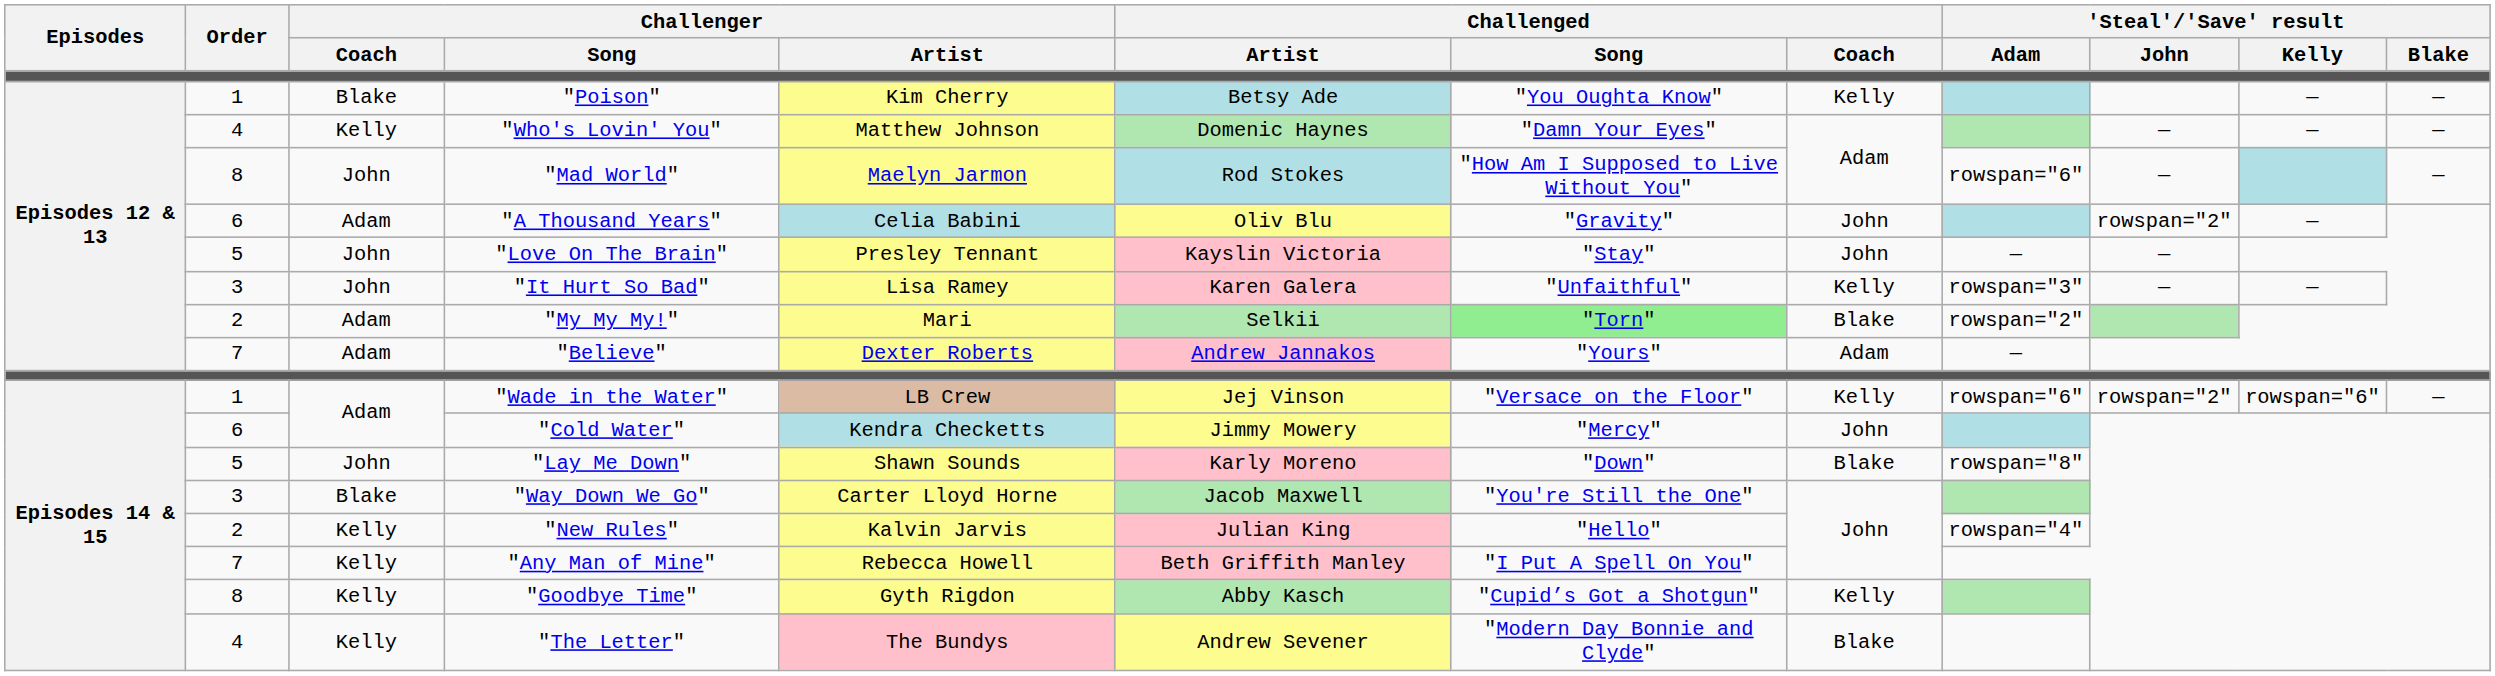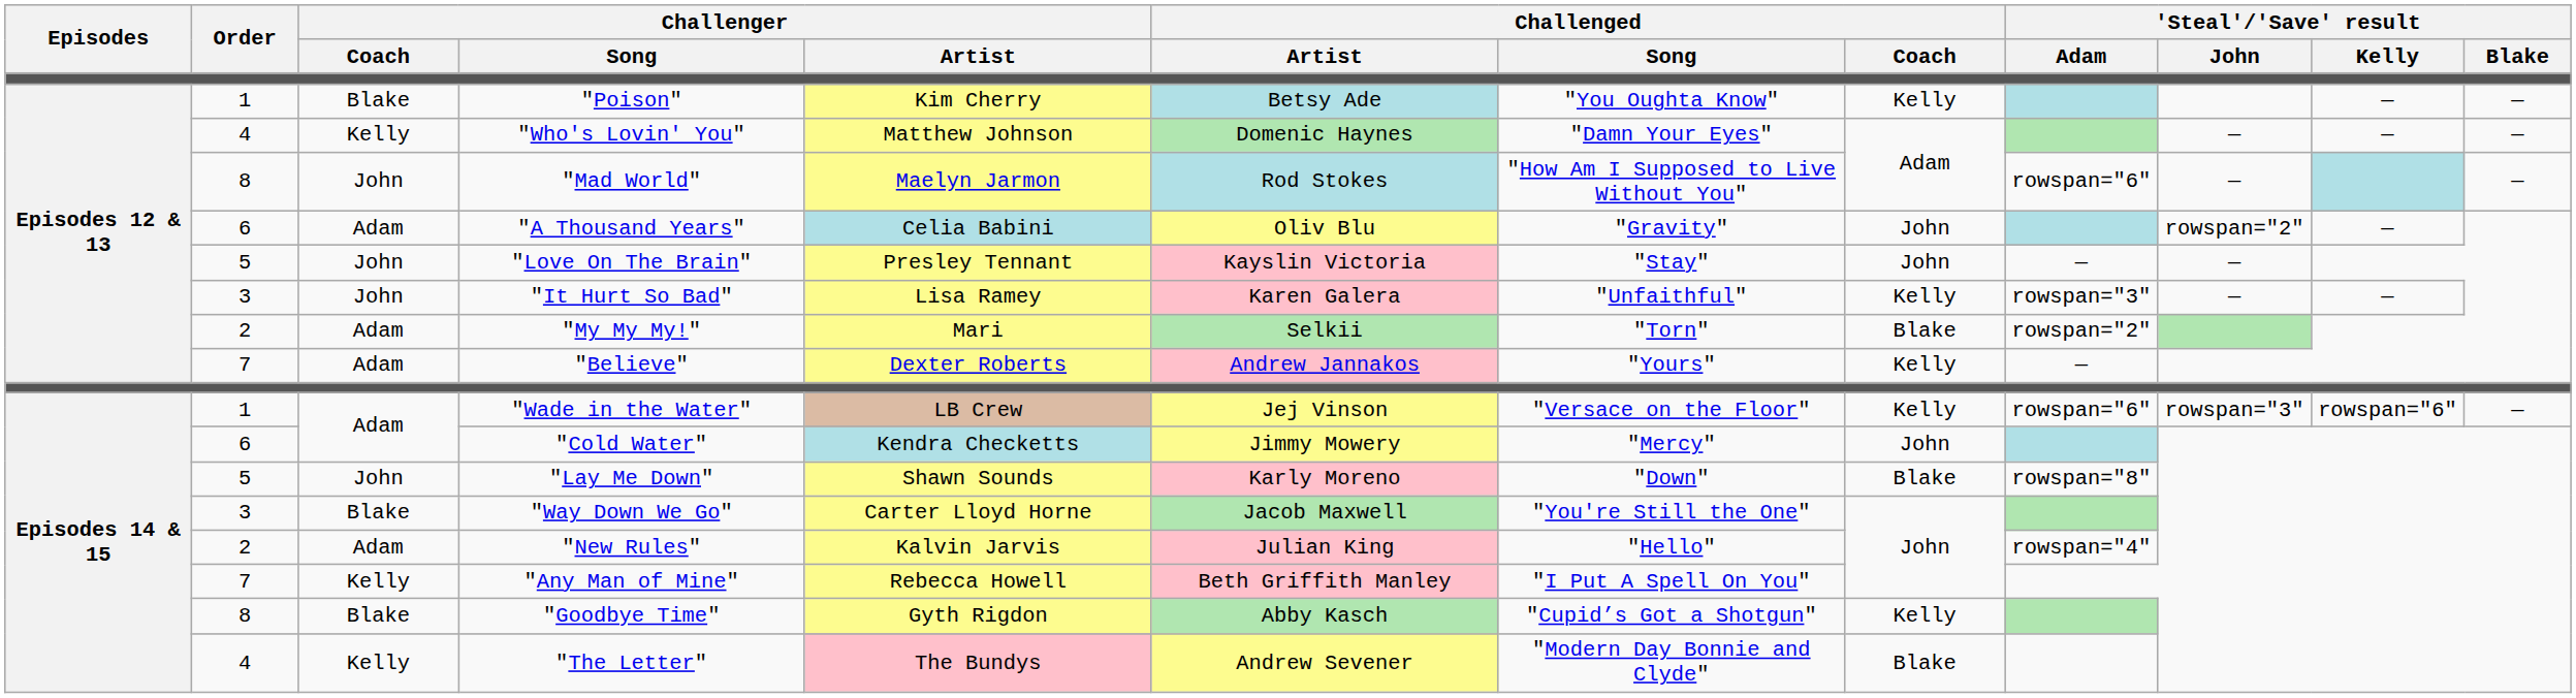"My My My!" | Challenged / Song: lightgreen background -> no background
"Believe" | Challenged / Coach: Adam -> Kelly
"Wade in the Water" | 'Steal'/'Save' result / John: rowspan="2" -> rowspan="3"
"New Rules" | Challenger / Coach: Kelly -> Adam
"Goodbye Time" | Challenger / Coach: Kelly -> Blake
